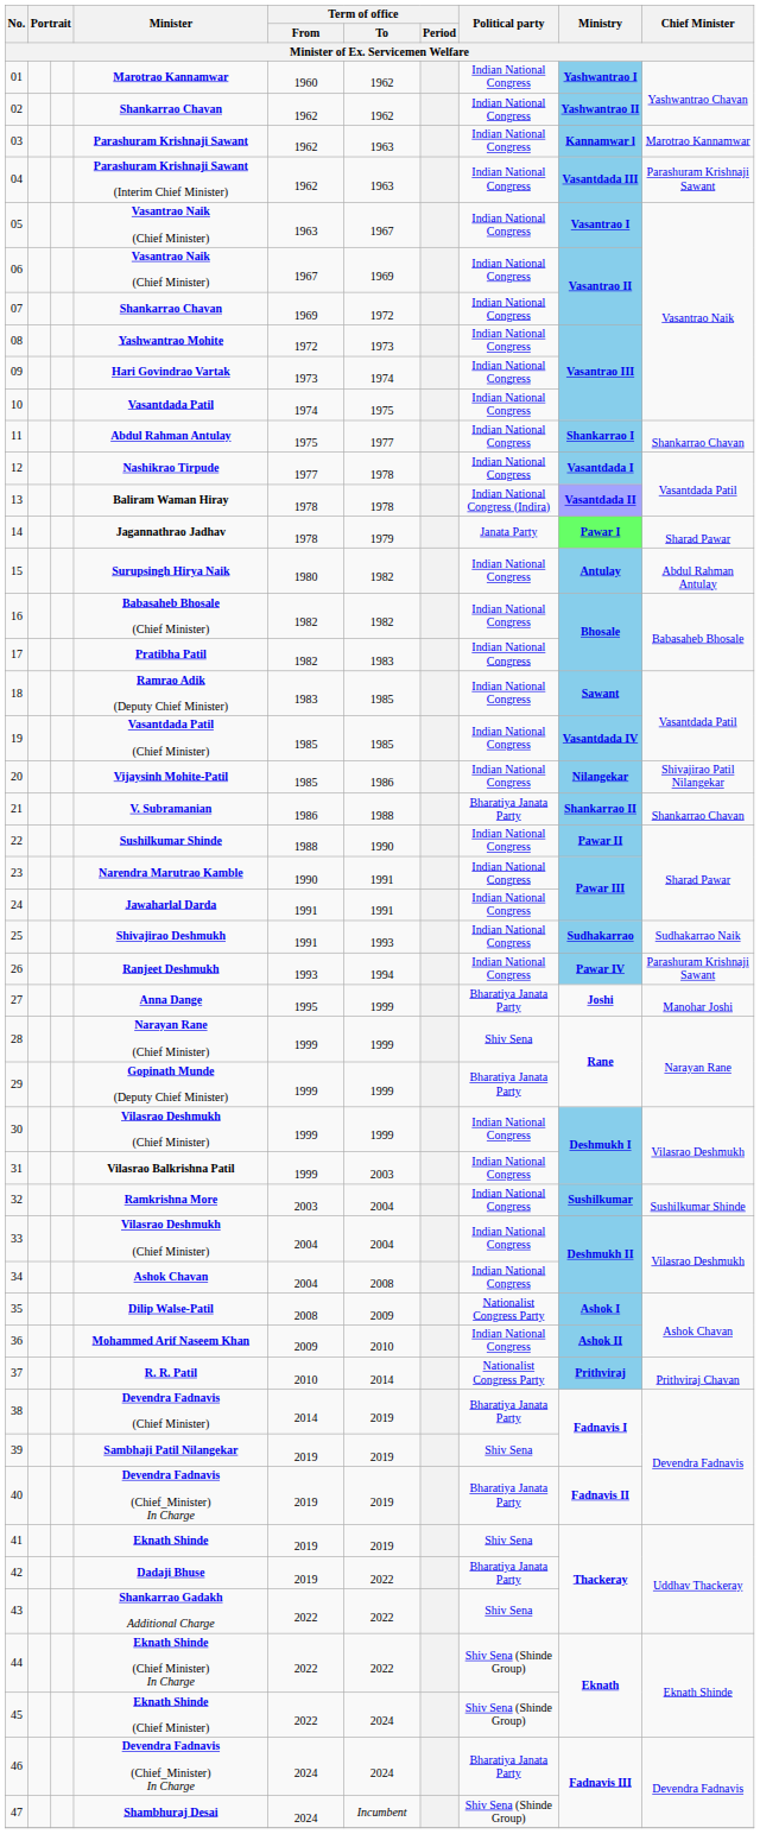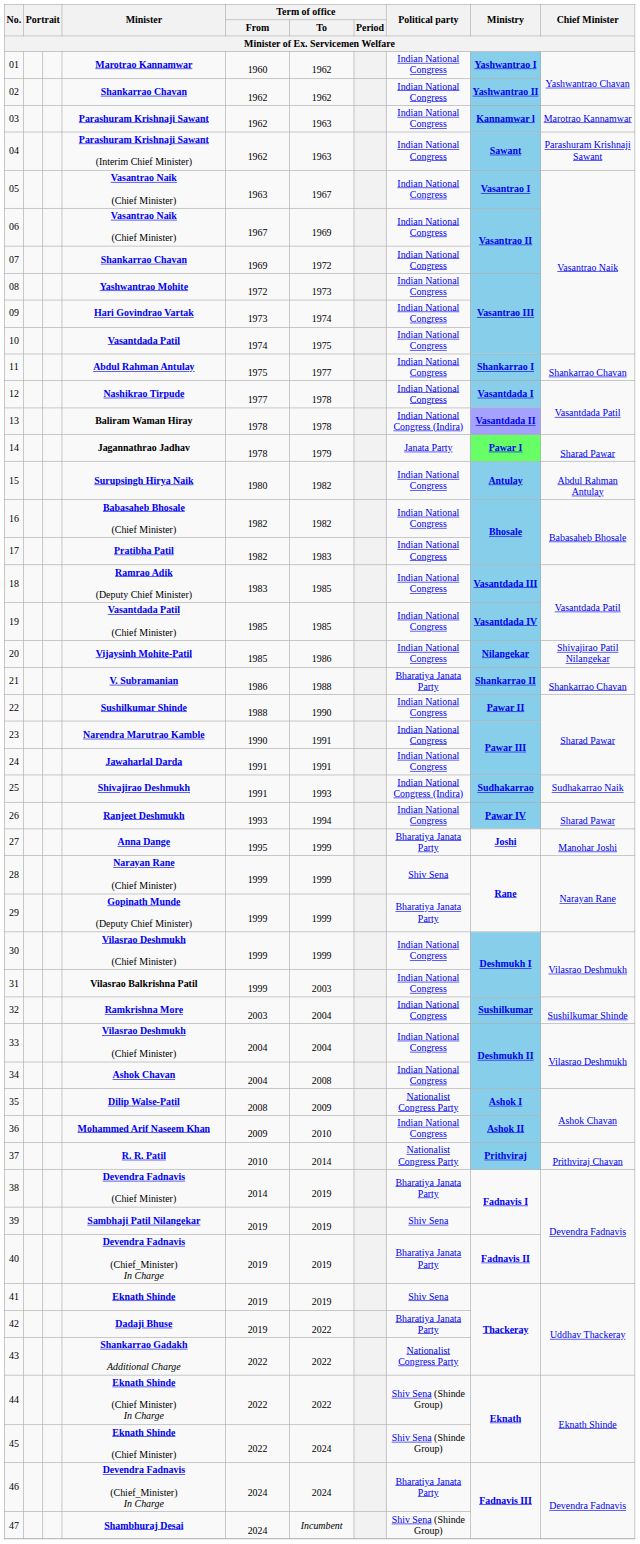Parashuram Krishnaji Sawant (Interim Chief Minister) | Ministry: Vasantdada III -> Sawant
Ramrao Adik (Deputy Chief Minister) | Ministry: Sawant -> Vasantdada III
Shivajirao Deshmukh | Political party: Indian National Congress -> Indian National Congress (Indira)
Ranjeet Deshmukh | Chief Minister: Parashuram Krishnaji Sawant -> Sharad Pawar
Shankarrao Gadakh Additional Charge | Political party: Shiv Sena -> Nationalist Congress Party
